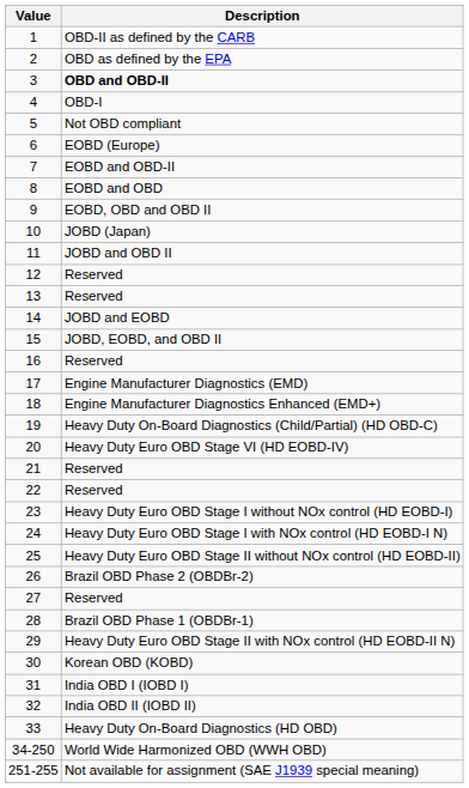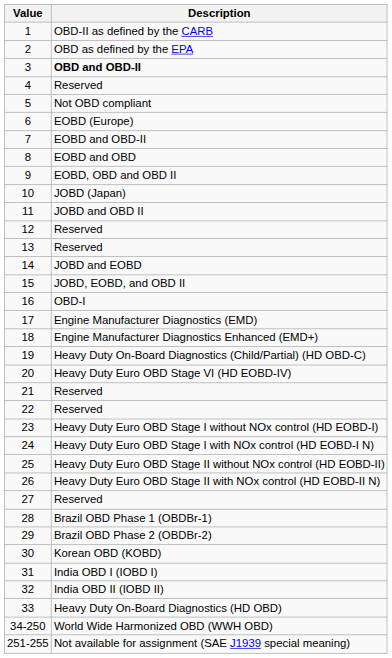4 | Description: OBD-I -> Reserved
16 | Description: Reserved -> OBD-I
26 | Description: Brazil OBD Phase 2 (OBDBr-2) -> Heavy Duty Euro OBD Stage II with NOx control (HD EOBD-II N)
29 | Description: Heavy Duty Euro OBD Stage II with NOx control (HD EOBD-II N) -> Brazil OBD Phase 2 (OBDBr-2)
